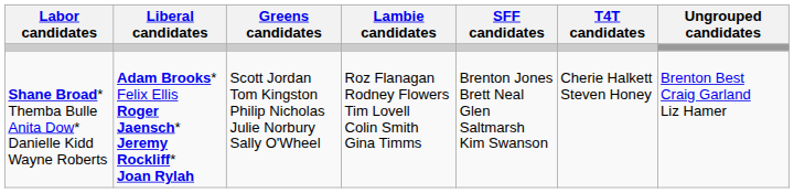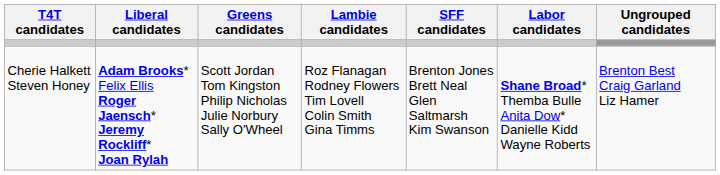columns swapped: Labor candidates <-> T4T candidates
